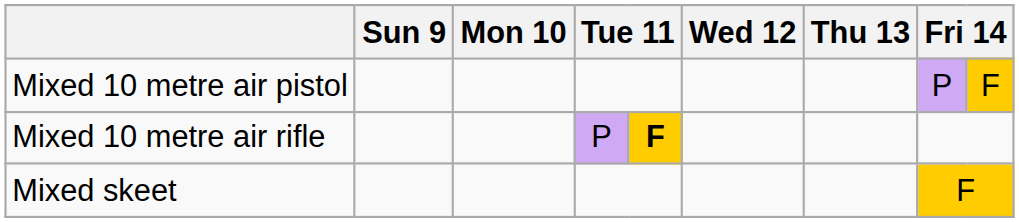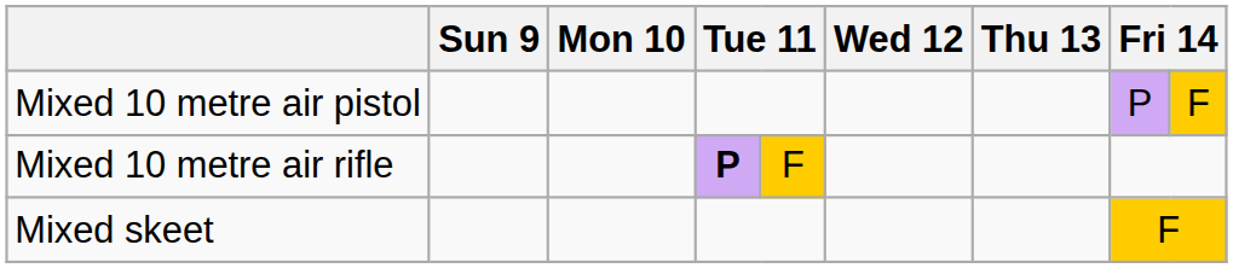Mixed 10 metre air rifle | column 4: normal -> bold
Mixed 10 metre air rifle | column 5: bold -> normal
